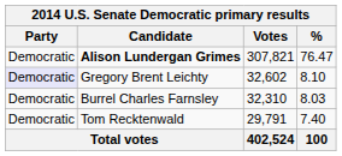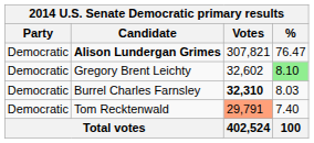Gregory Brent Leichty | Party: lavender background -> no background
Gregory Brent Leichty | %: no background -> lightgreen background
Burrel Charles Farnsley | Votes: normal -> bold
Tom Recktenwald | Votes: no background -> lightsalmon background
